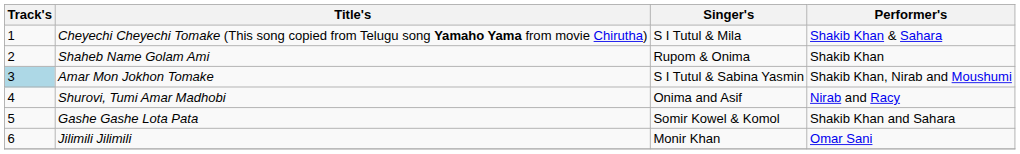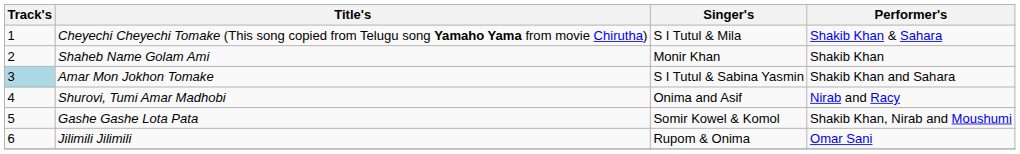Shaheb Name Golam Ami | Singer's: Rupom & Onima -> Monir Khan
Amar Mon Jokhon Tomake | Performer's: Shakib Khan, Nirab and Moushumi -> Shakib Khan and Sahara
Gashe Gashe Lota Pata | Performer's: Shakib Khan and Sahara -> Shakib Khan, Nirab and Moushumi
Jilimili Jilimili | Singer's: Monir Khan -> Rupom & Onima
